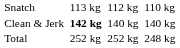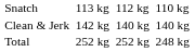Clean & Jerk | column 2: bold -> normal
